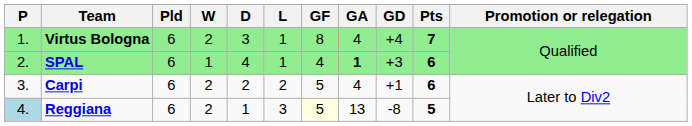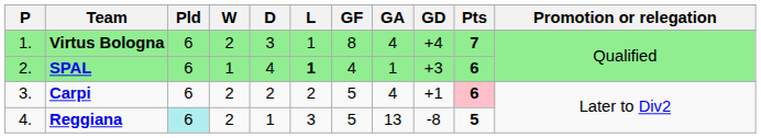SPAL | L: normal -> bold
SPAL | GA: bold -> normal
Carpi | Pts: no background -> pink background
Reggiana | P: lightblue background -> no background
Reggiana | Pld: no background -> paleturquoise background
Reggiana | GF: lightyellow background -> no background
